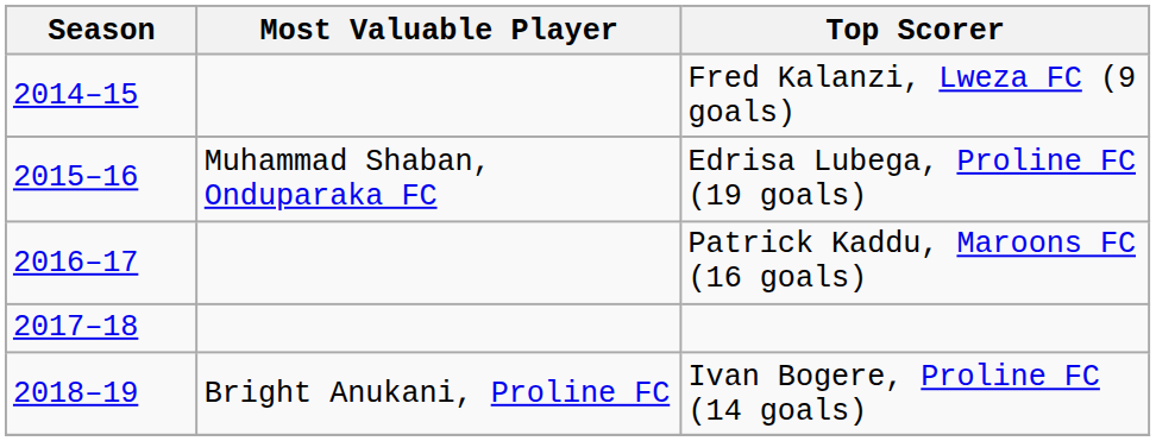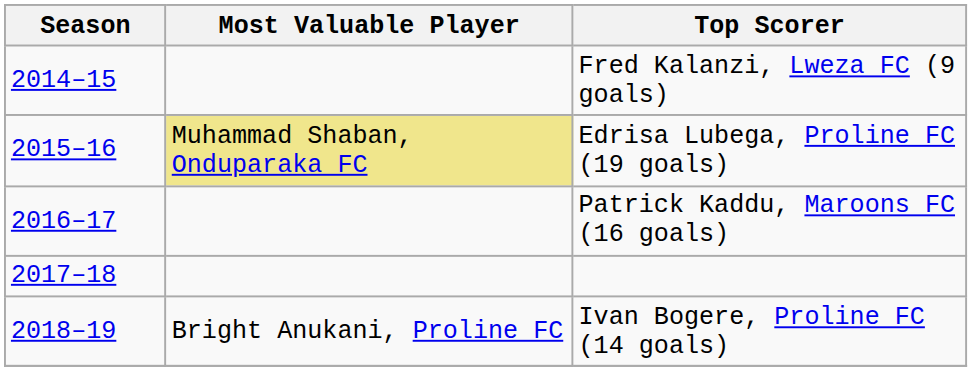Edrisa Lubega, Proline FC (19 goals) | Most Valuable Player: no background -> khaki background
